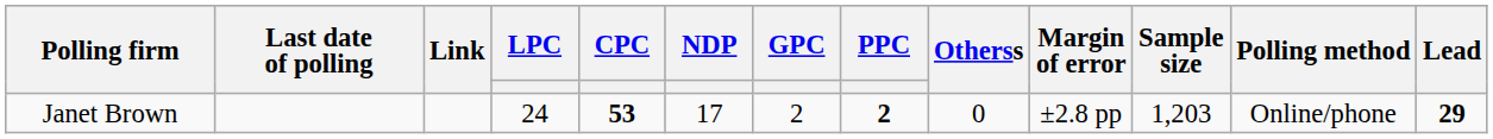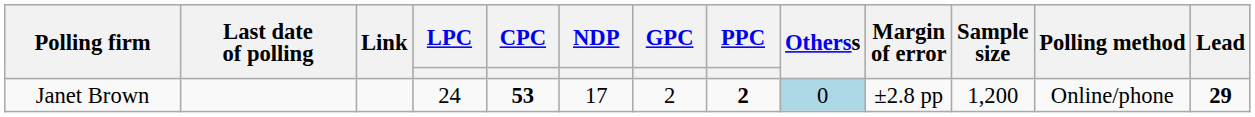Janet Brown | Otherss: no background -> lightblue background
Janet Brown | Sample size: 1,203 -> 1,200
